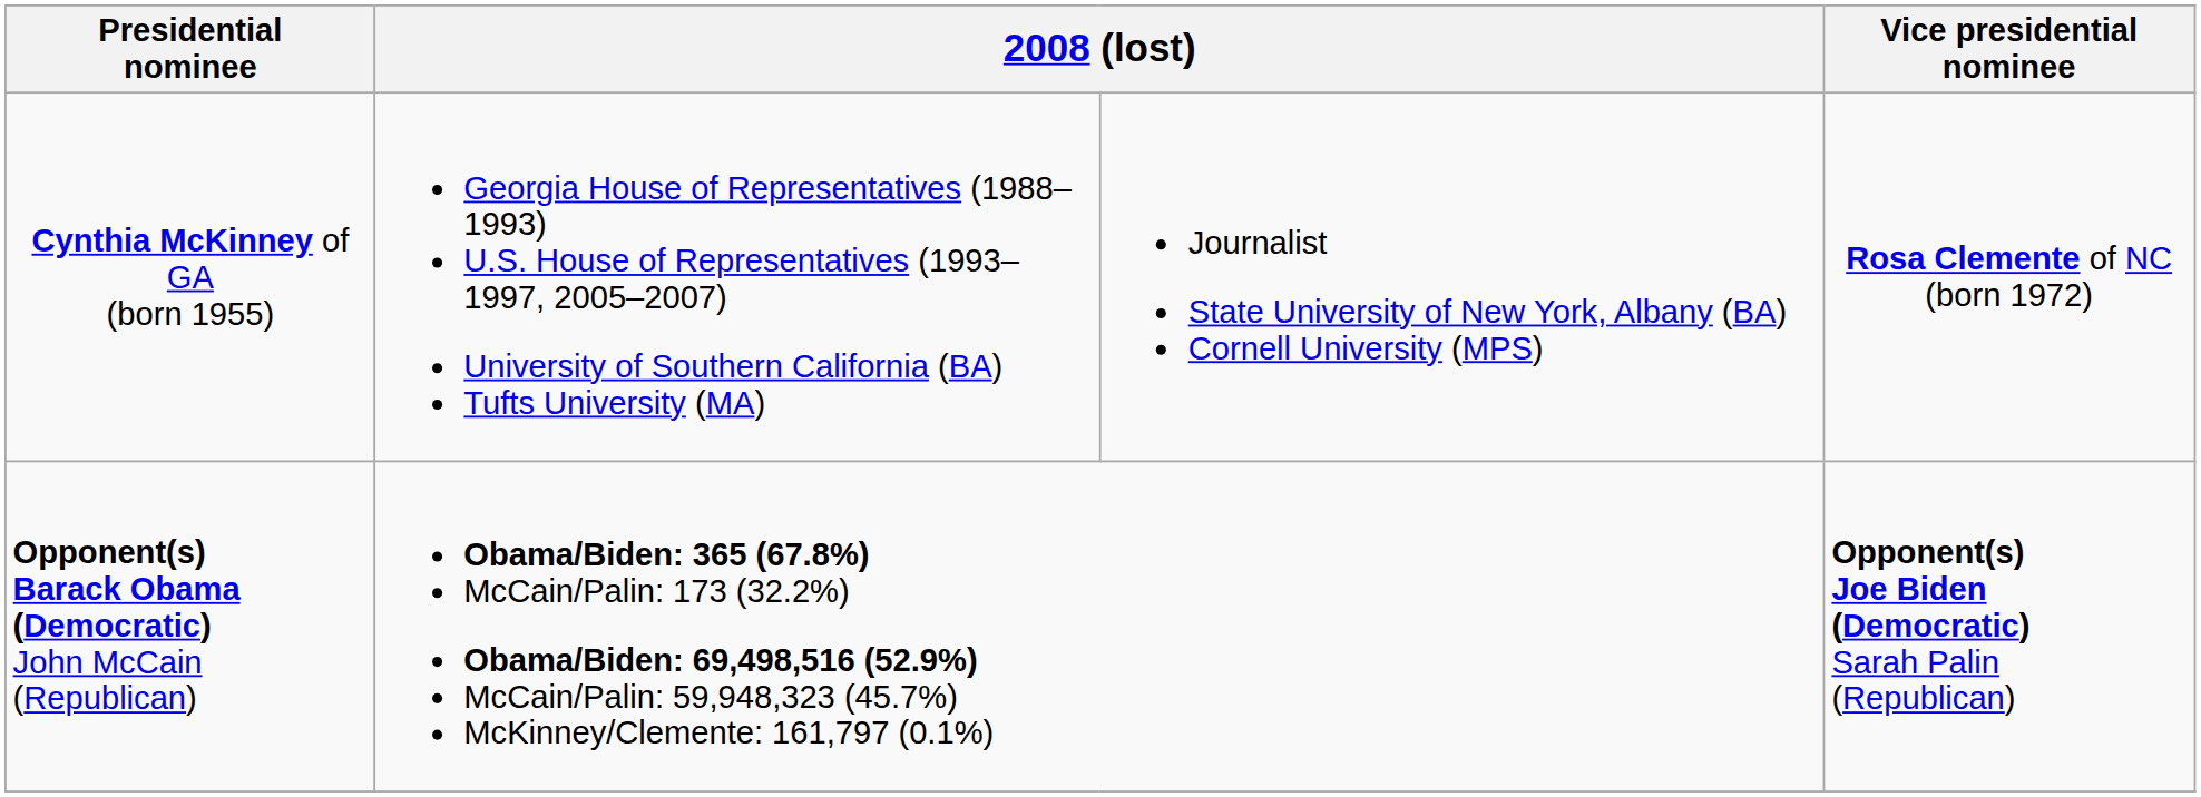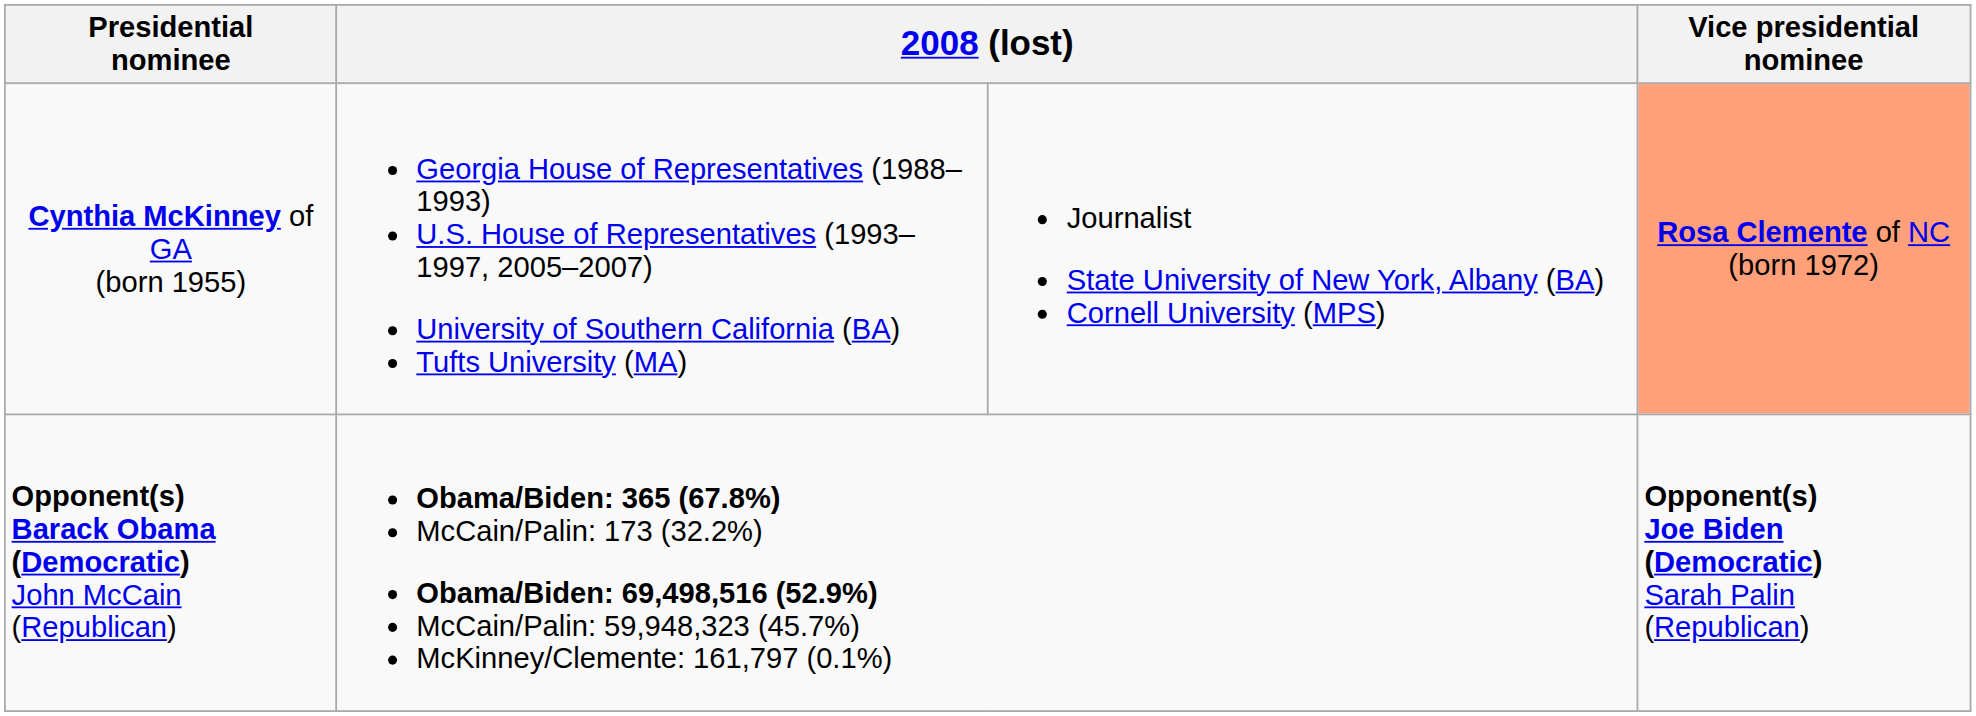Cynthia McKinney of GA (born 1955) | Vice presidential nominee: no background -> lightsalmon background
